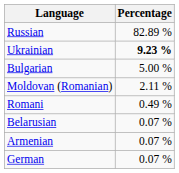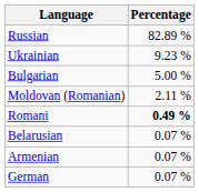Ukrainian | Percentage: bold -> normal
Romani | Percentage: normal -> bold
